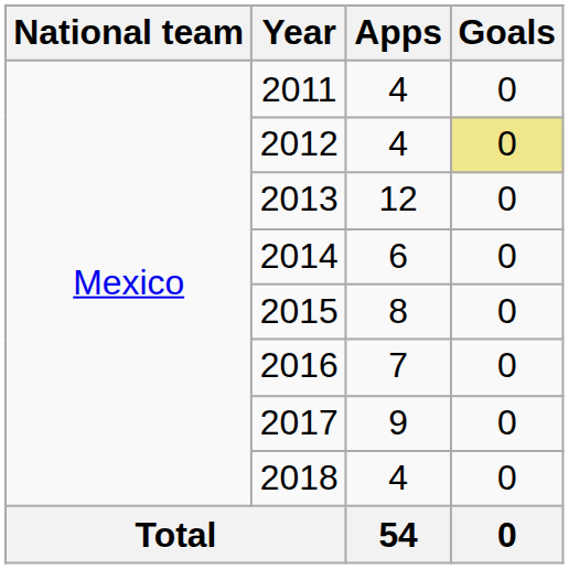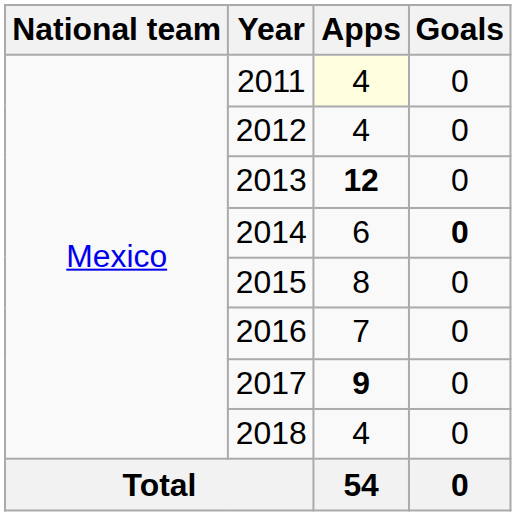2011 | Apps: no background -> lightyellow background
2012 | Goals: khaki background -> no background
2013 | Apps: normal -> bold
2014 | Goals: normal -> bold
2017 | Apps: normal -> bold
